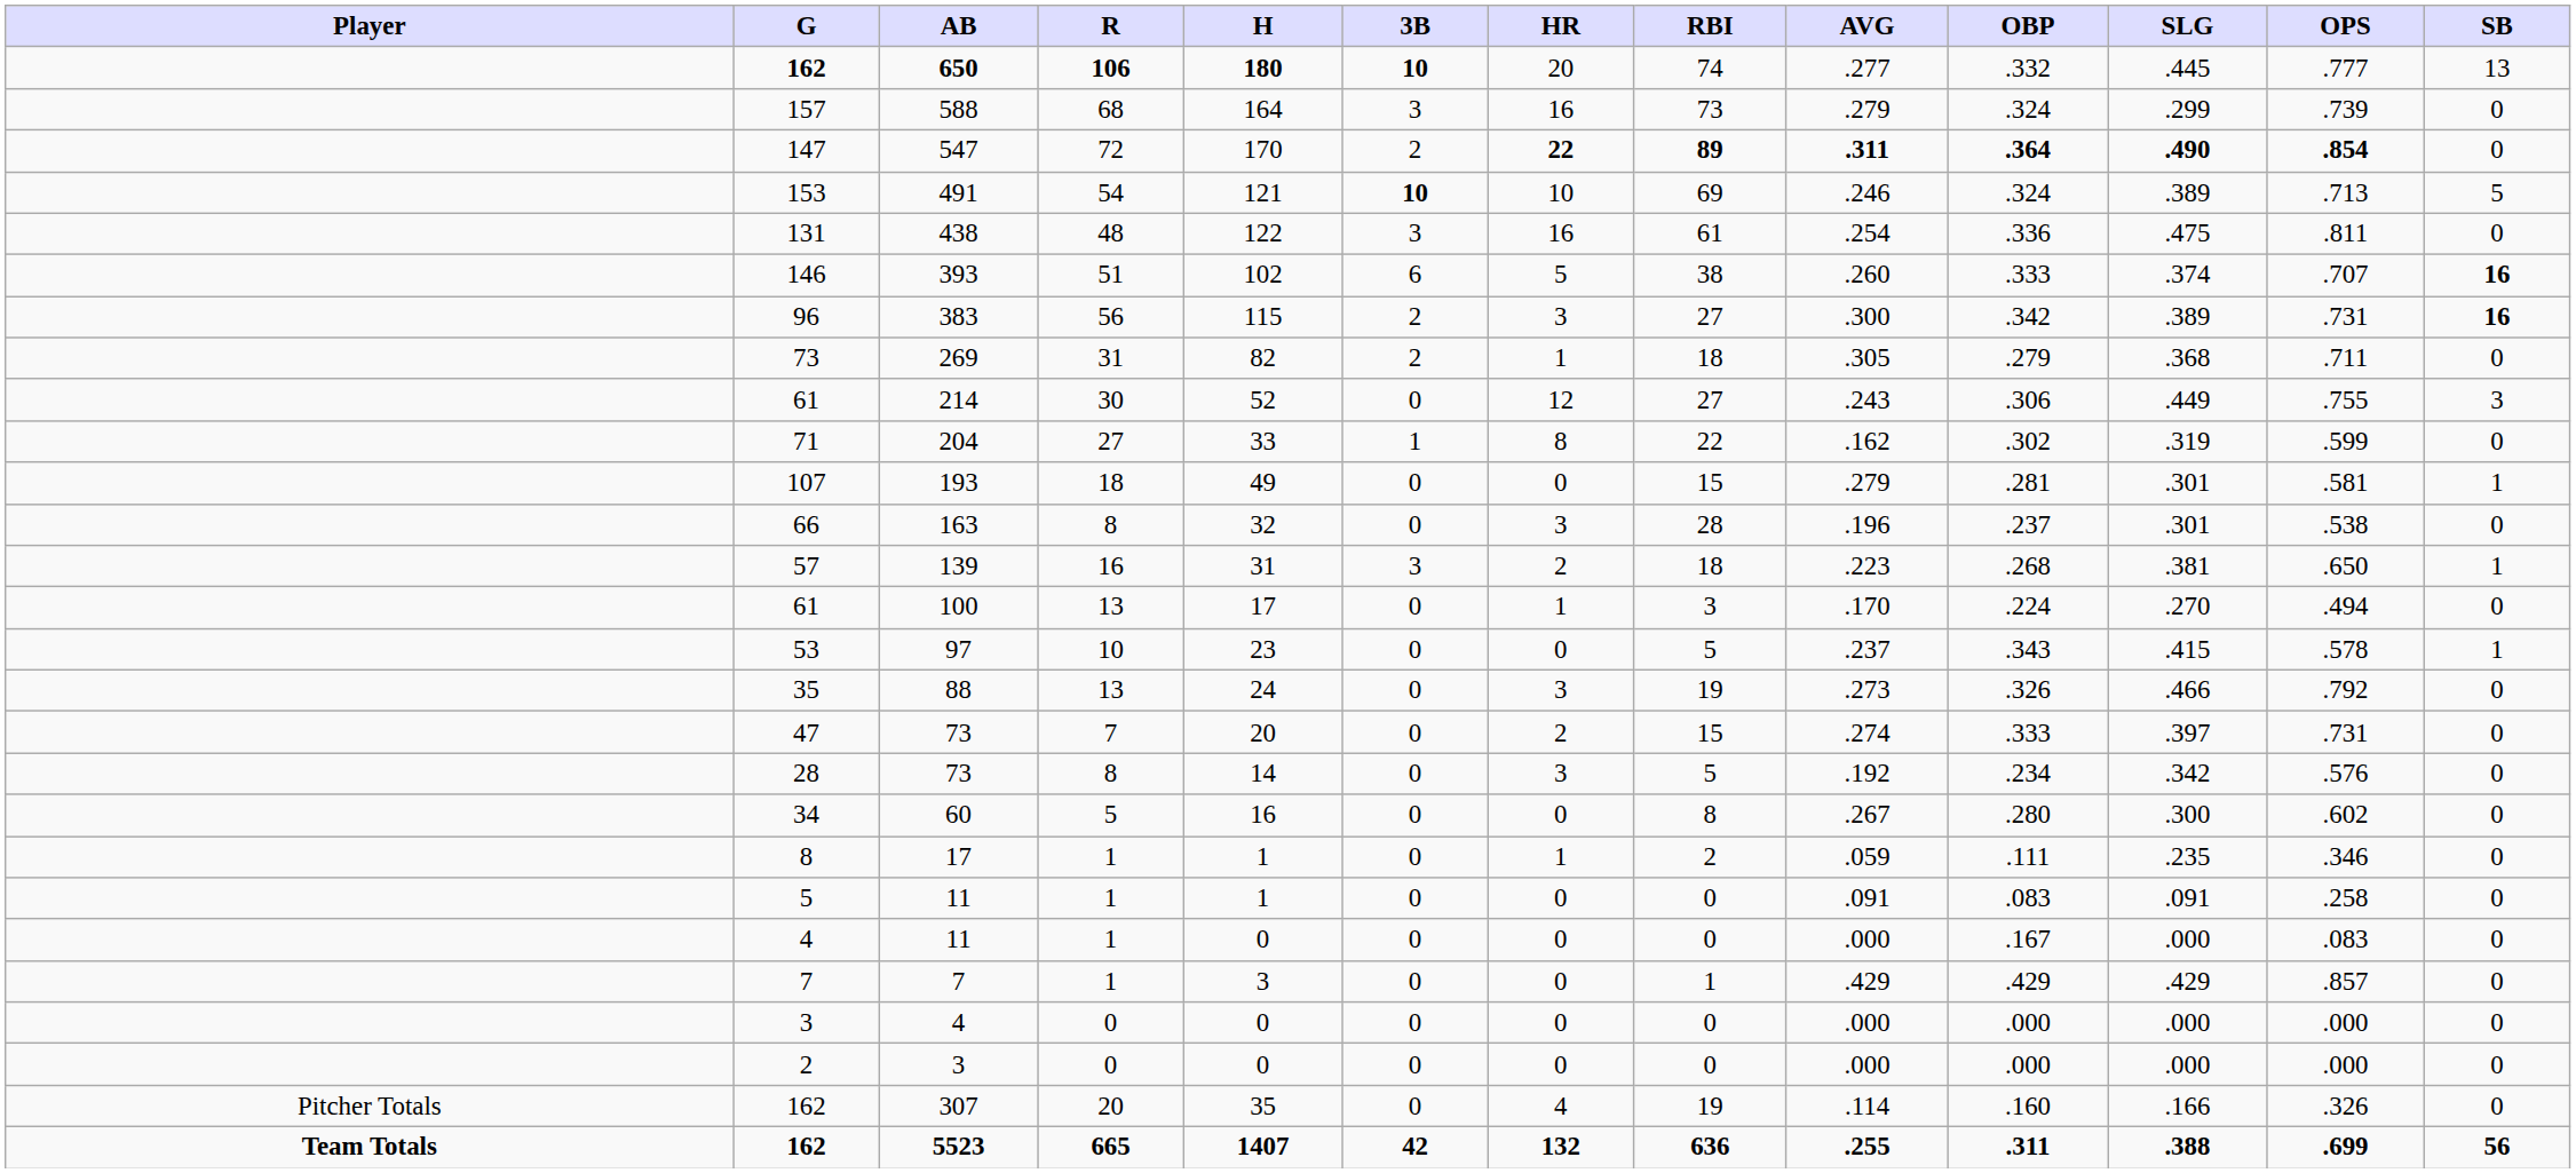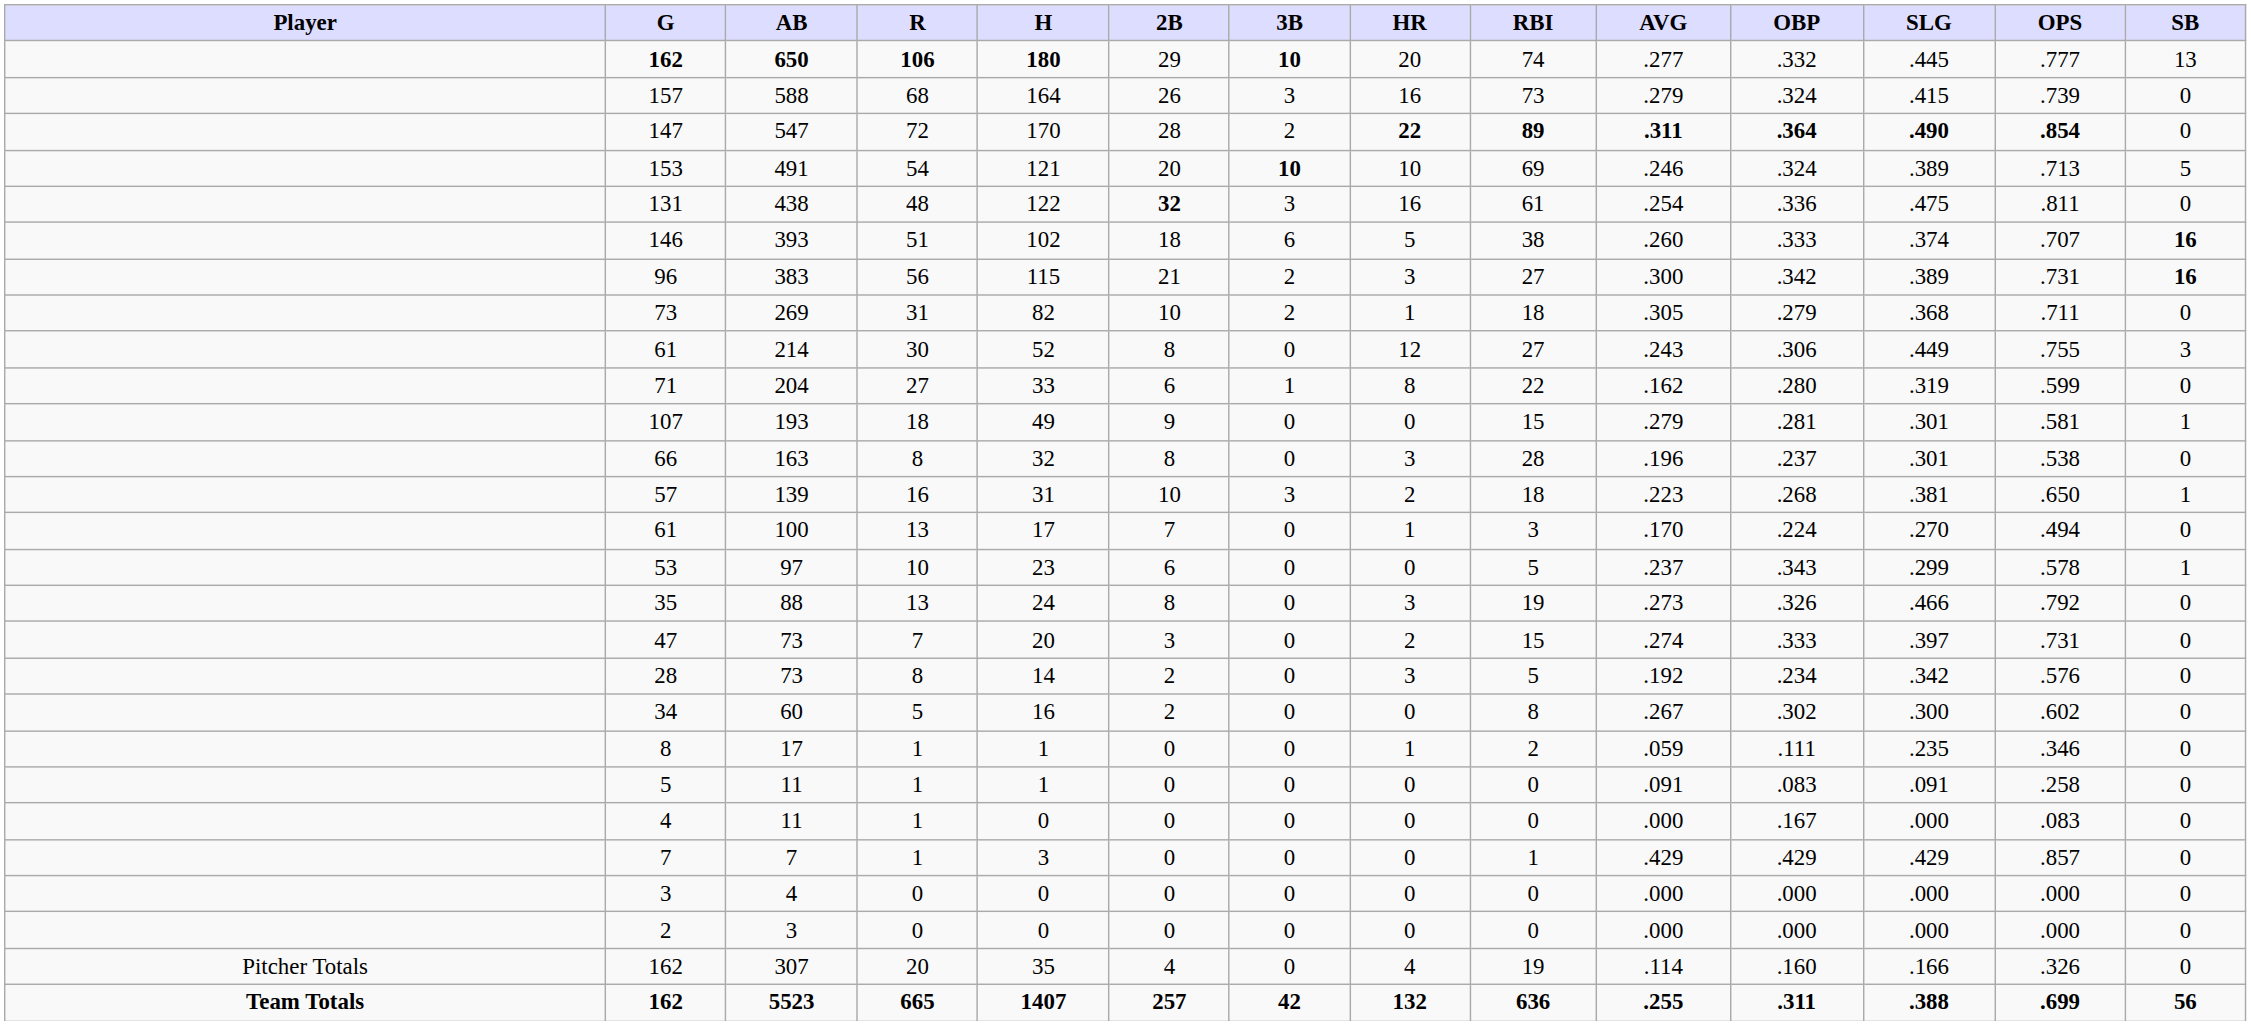+ column: 2B | 29 | 26 | 28 | 20 | 32 | 18 | 21 | 10 | 8 | 6 | 9 | 8 | 10 | 7 | 6 | 8 | 3 | 2 | 2 | 0 | 0 | 0 | 0 | 0 | 0 | 4 | 257
588 | SLG: .299 -> .415
204 | OBP: .302 -> .280
97 | SLG: .415 -> .299
60 | OBP: .280 -> .302
